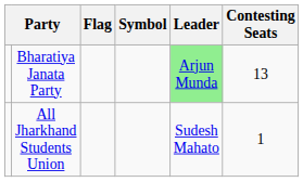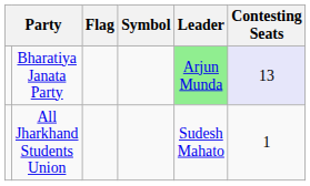Bharatiya Janata Party | Contesting Seats: no background -> lavender background
